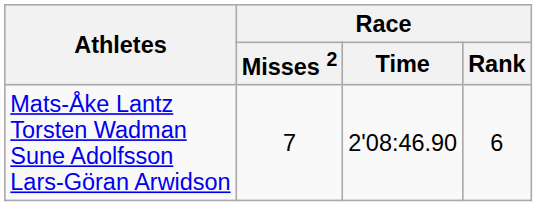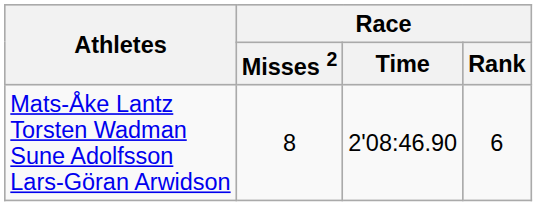row 3 | Race / Misses 2: 7 -> 8
